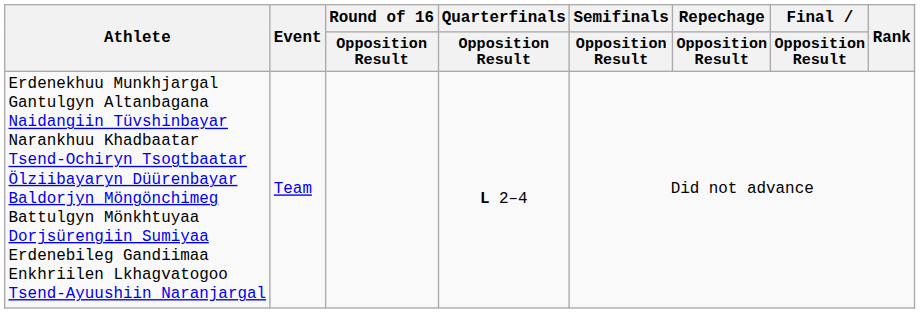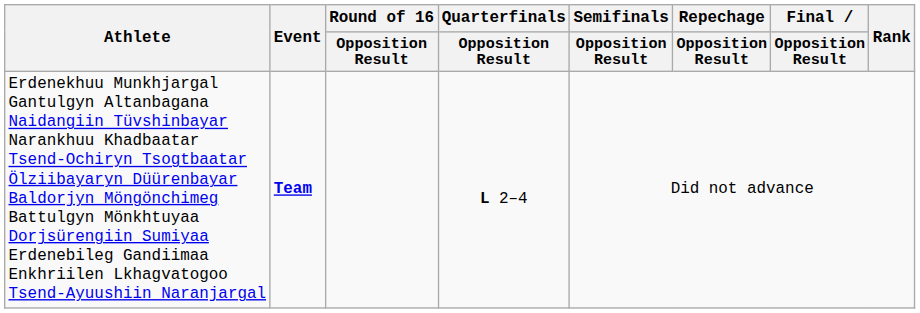row 3 | Event: normal -> bold
